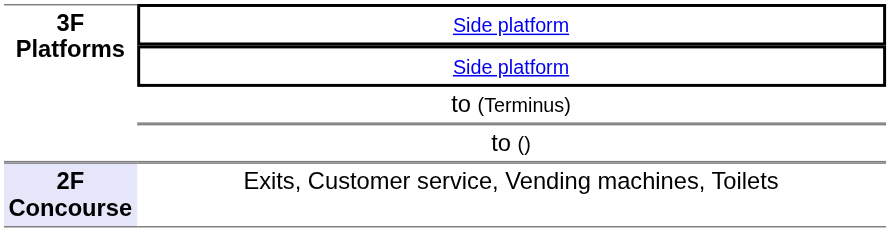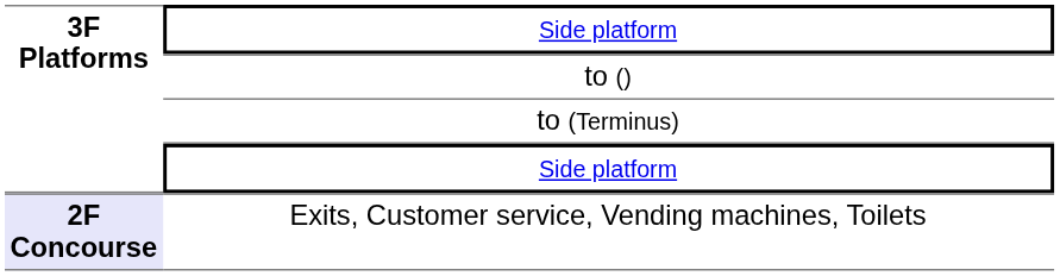row 2 | column 2: Side platform -> to ()
row 4 | column 2: to () -> Side platform
